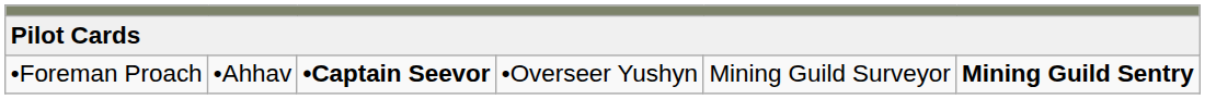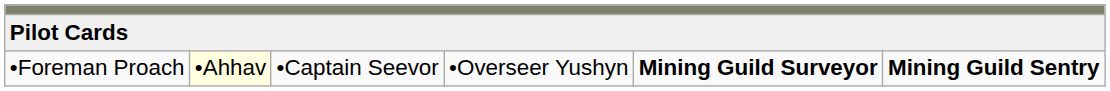•Foreman Proach | column 2: no background -> lightyellow background
•Foreman Proach | column 3: bold -> normal
•Foreman Proach | column 5: normal -> bold
